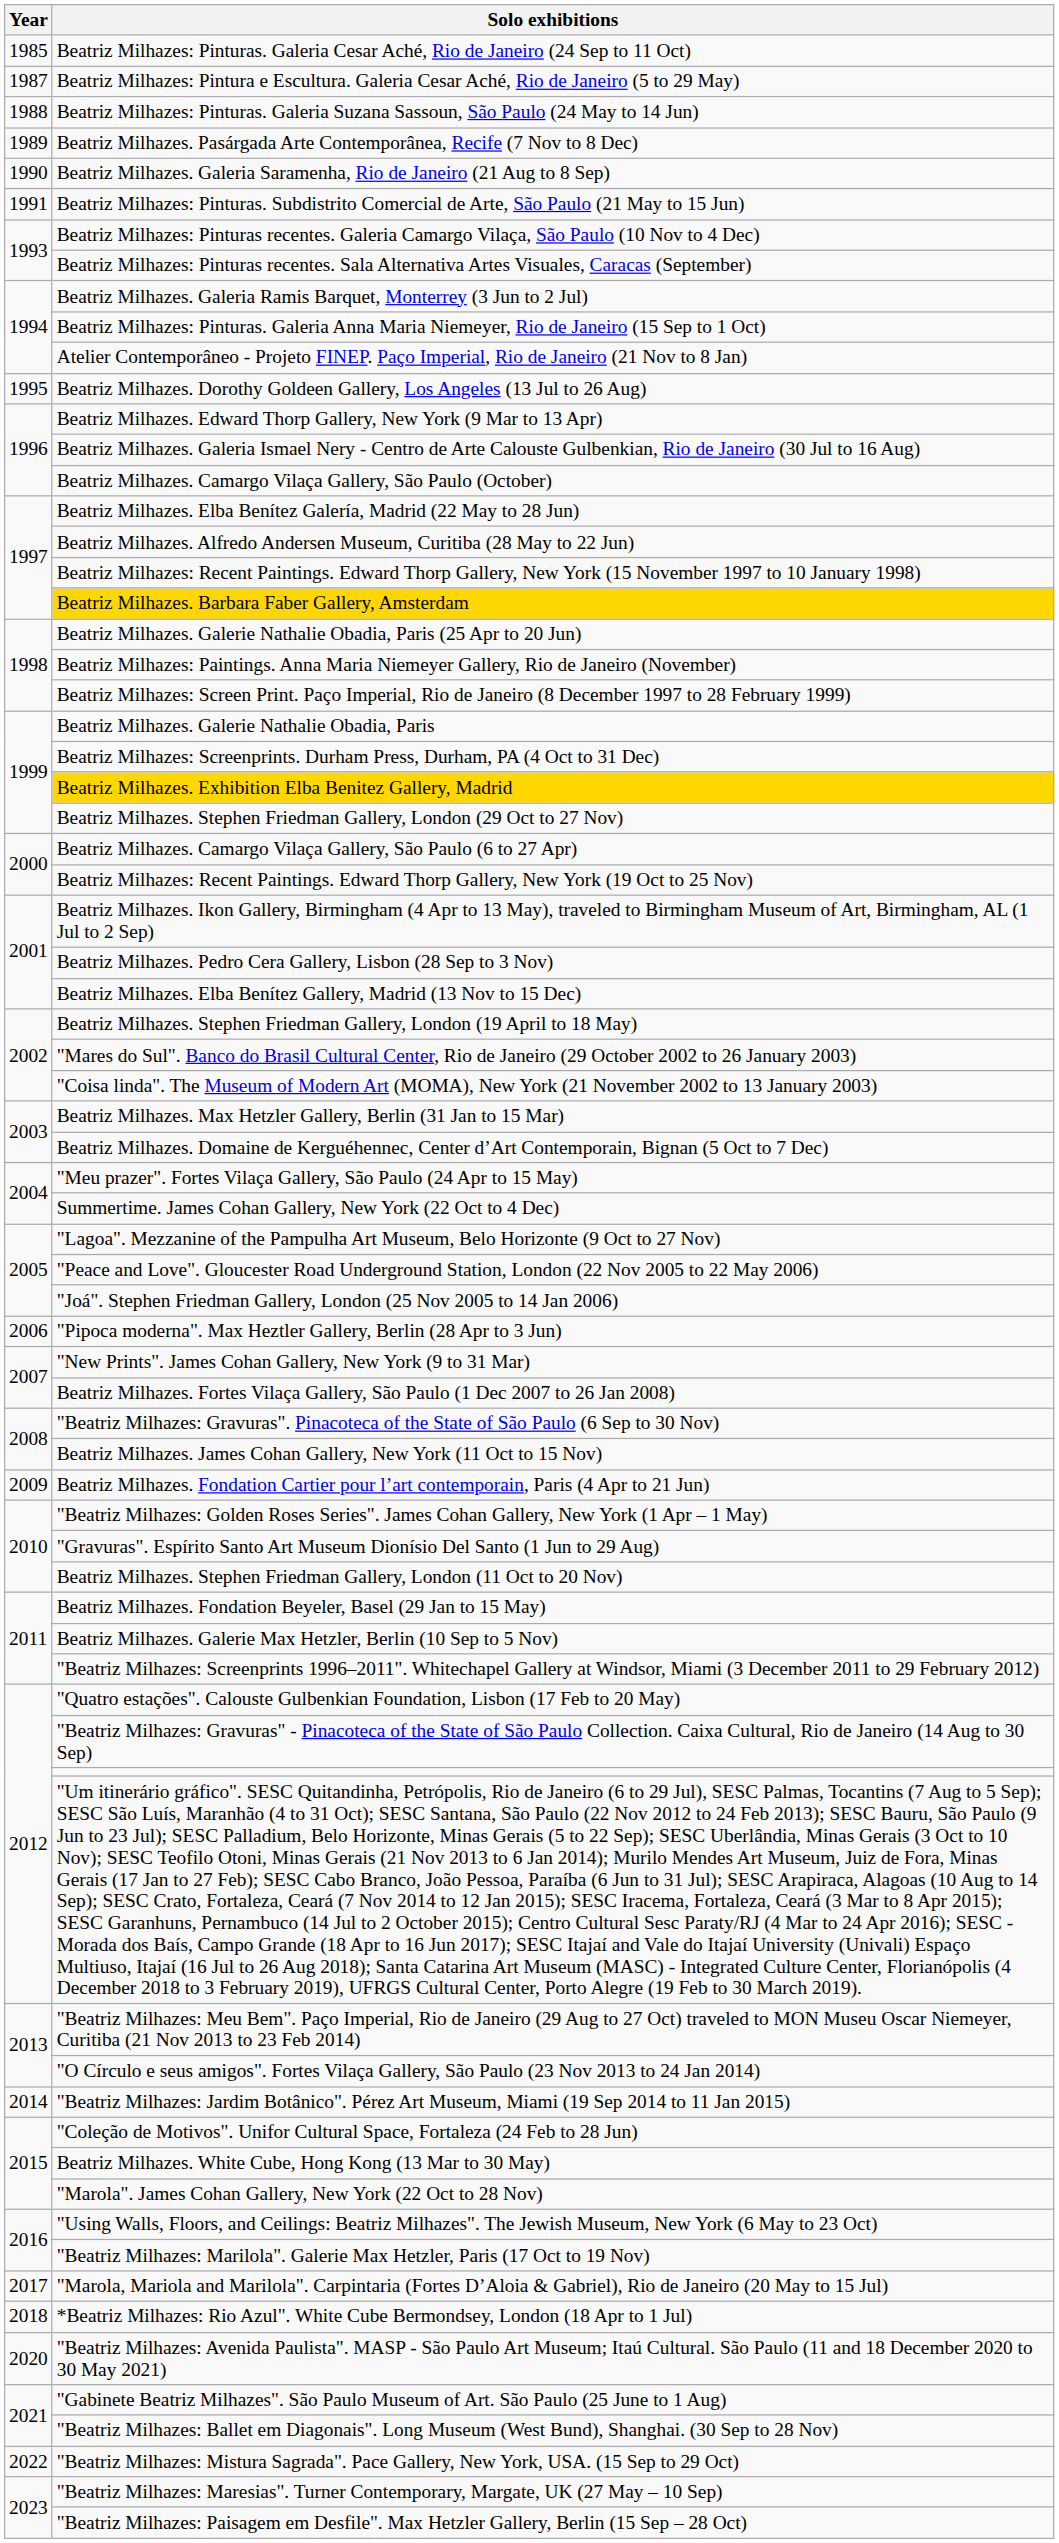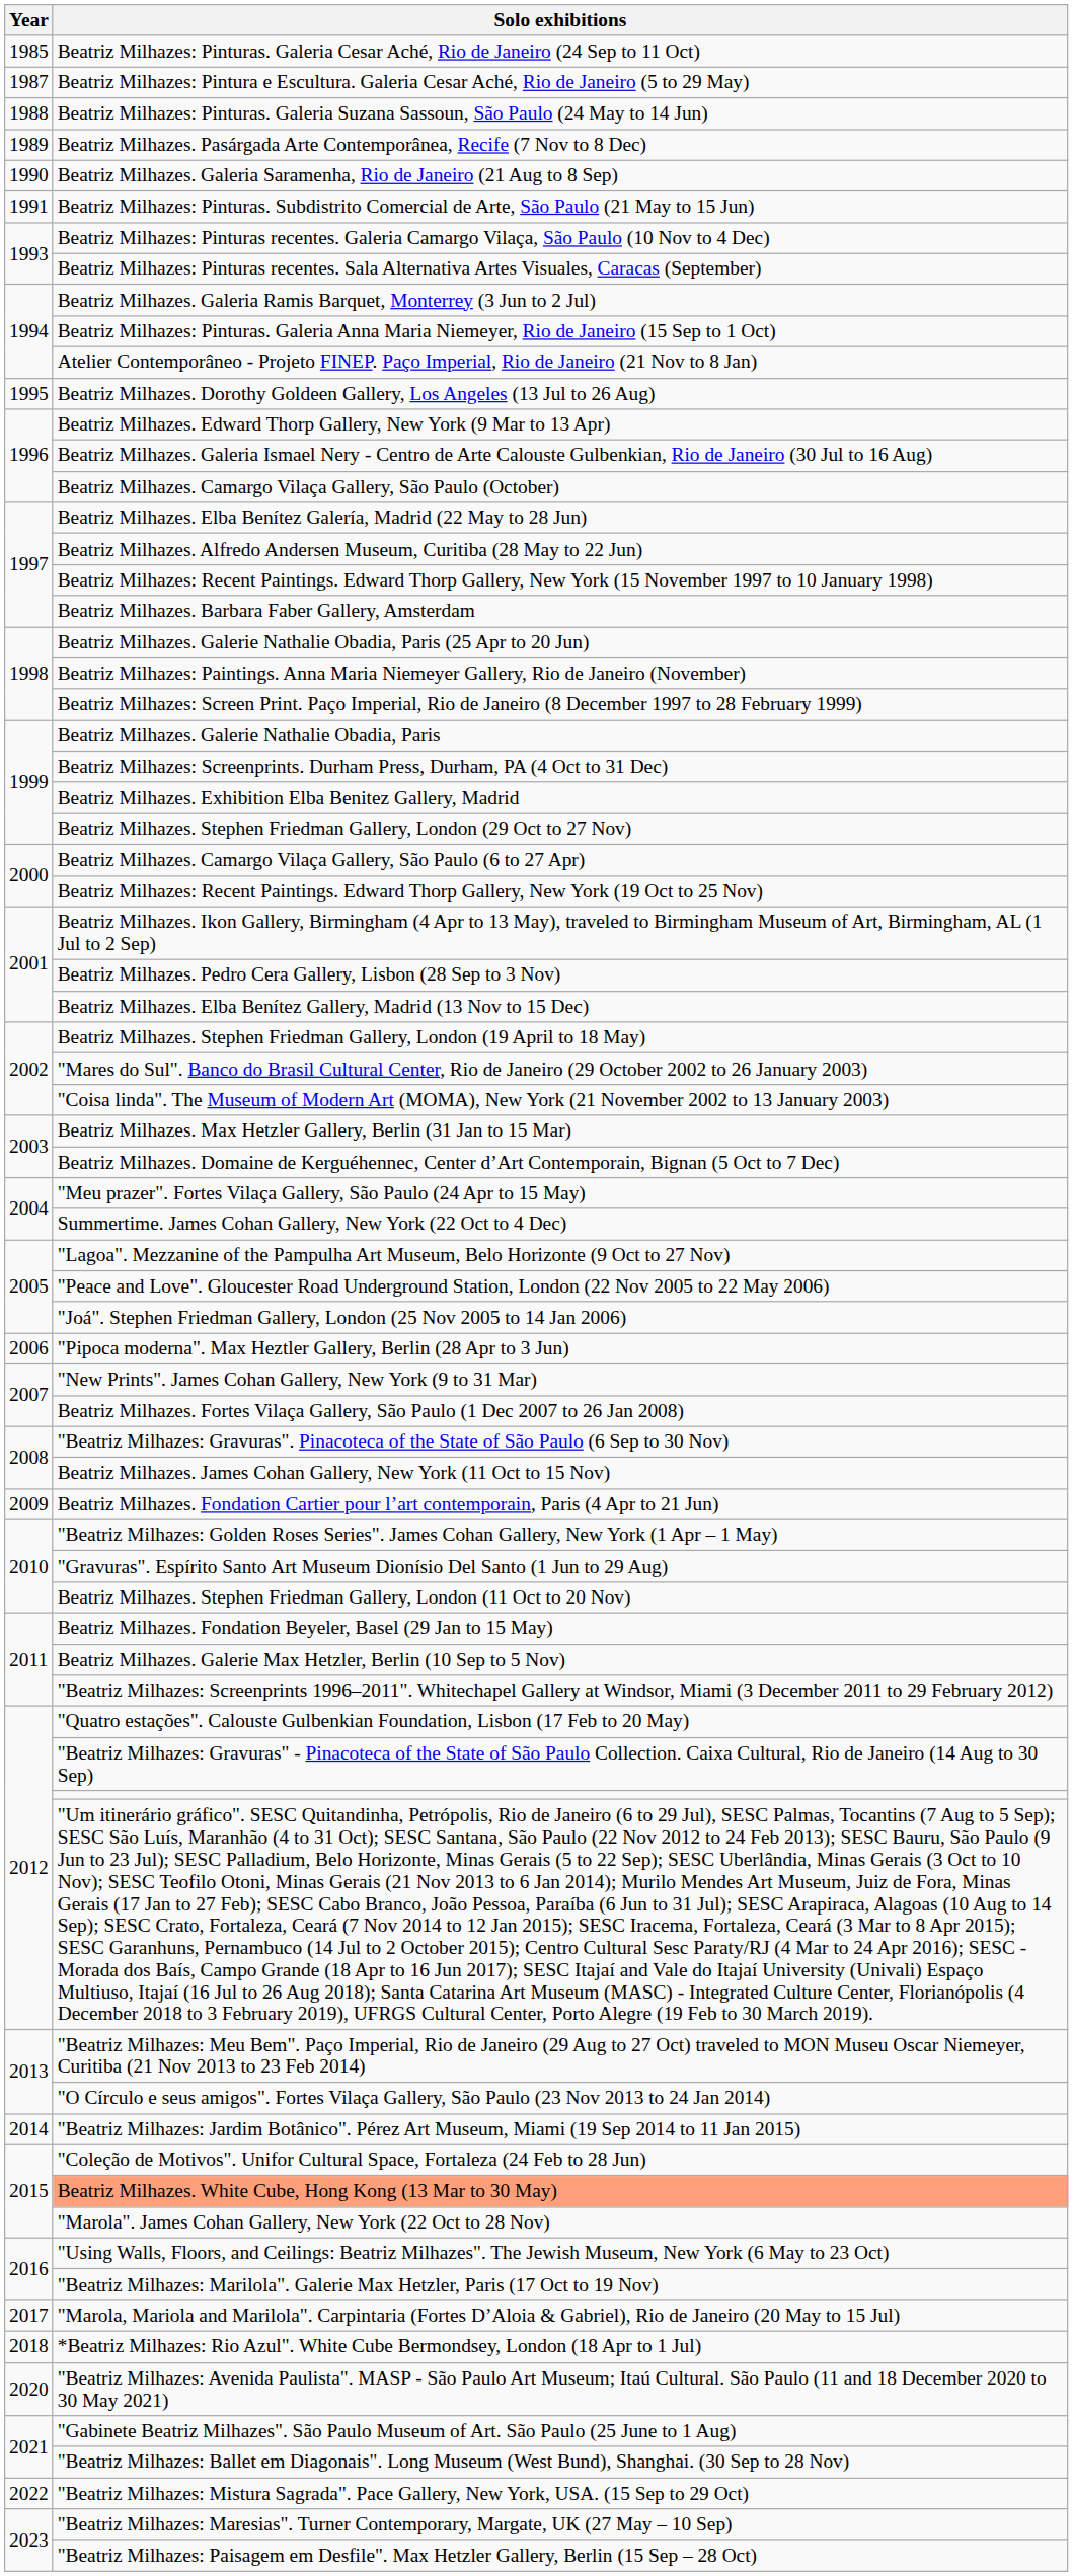Beatriz Milhazes. Barbara Faber Gallery, Amsterdam | Solo exhibitions: gold background -> no background
Beatriz Milhazes. Exhibition Elba Benitez Gallery, Madrid | Solo exhibitions: gold background -> no background
Beatriz Milhazes. White Cube, Hong Kong (13 Mar to 30 May) | Solo exhibitions: no background -> lightsalmon background
